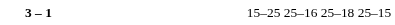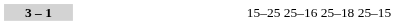row 1 | column 1: no background -> lightgrey background
